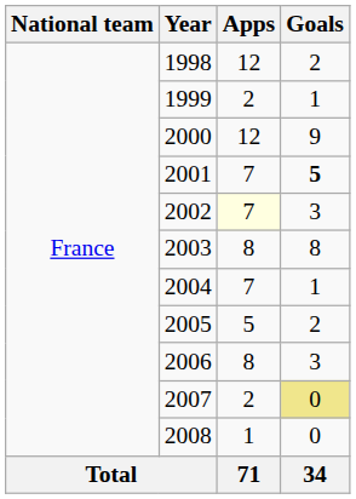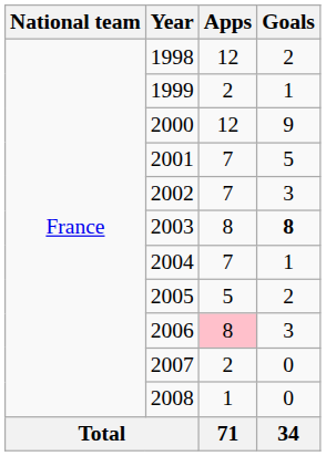2001 | Goals: bold -> normal
2002 | Apps: lightyellow background -> no background
2003 | Goals: normal -> bold
2006 | Apps: no background -> pink background
2007 | Goals: khaki background -> no background
